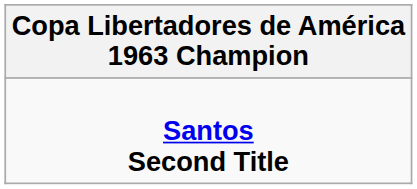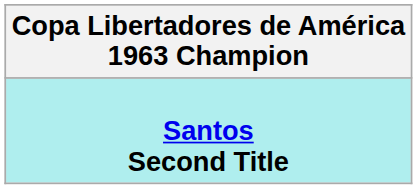row 2 | column 1: no background -> paleturquoise background
